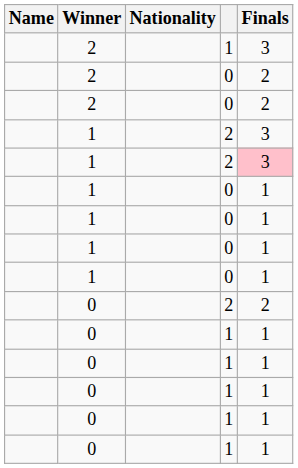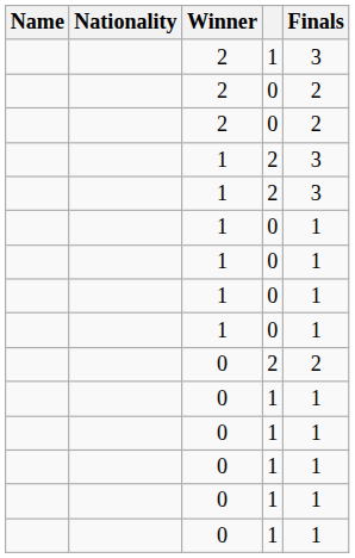columns swapped: Nationality <-> Winner
row 6 | Finals: pink background -> no background
